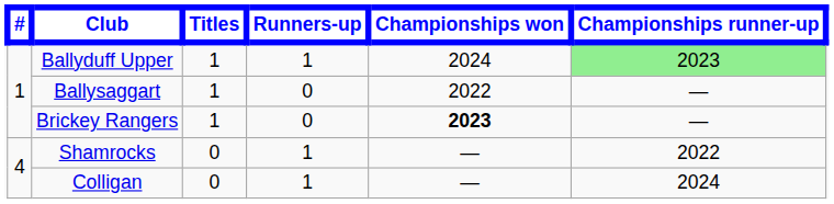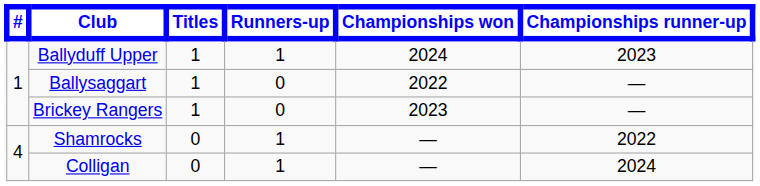Ballyduff Upper | Championships runner-up: lightgreen background -> no background
Brickey Rangers | Championships won: bold -> normal
